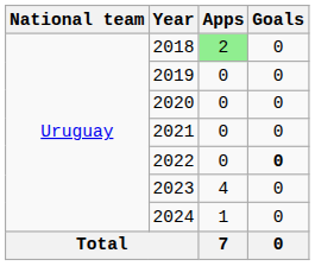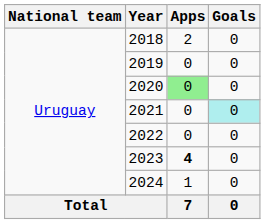2018 | Apps: lightgreen background -> no background
2020 | Apps: no background -> lightgreen background
2021 | Goals: no background -> paleturquoise background
2022 | Goals: bold -> normal
2023 | Apps: normal -> bold
